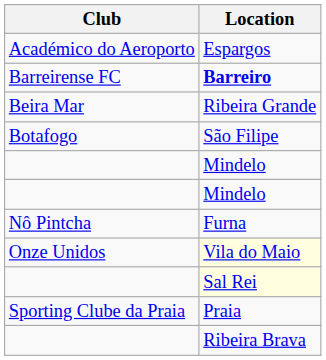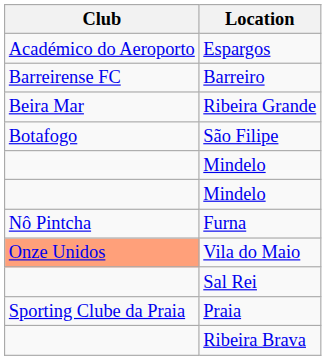row 3 | Location: bold -> normal
row 9 | Club: no background -> lightsalmon background
row 9 | Location: lightyellow background -> no background
row 10 | Location: lightyellow background -> no background
